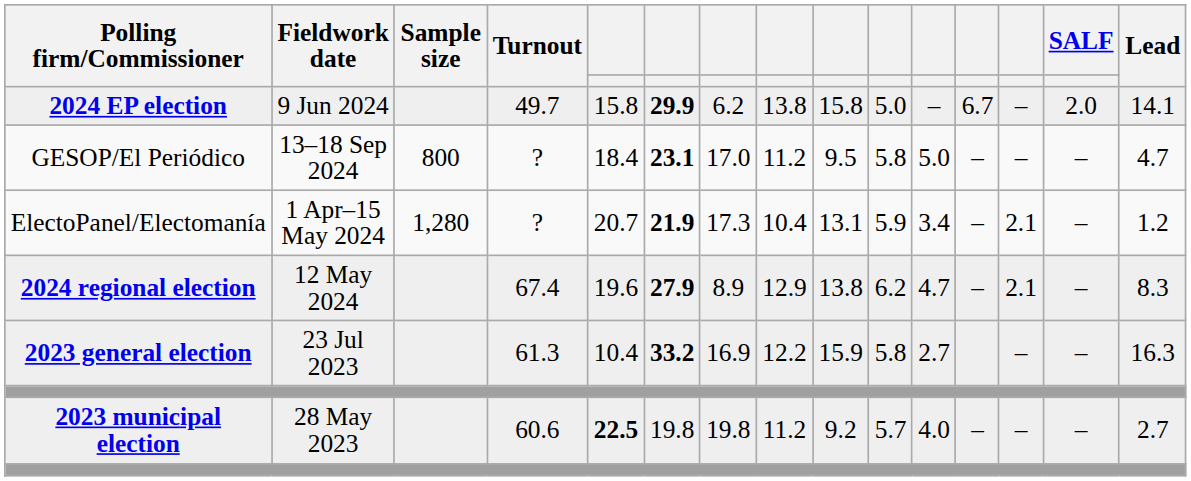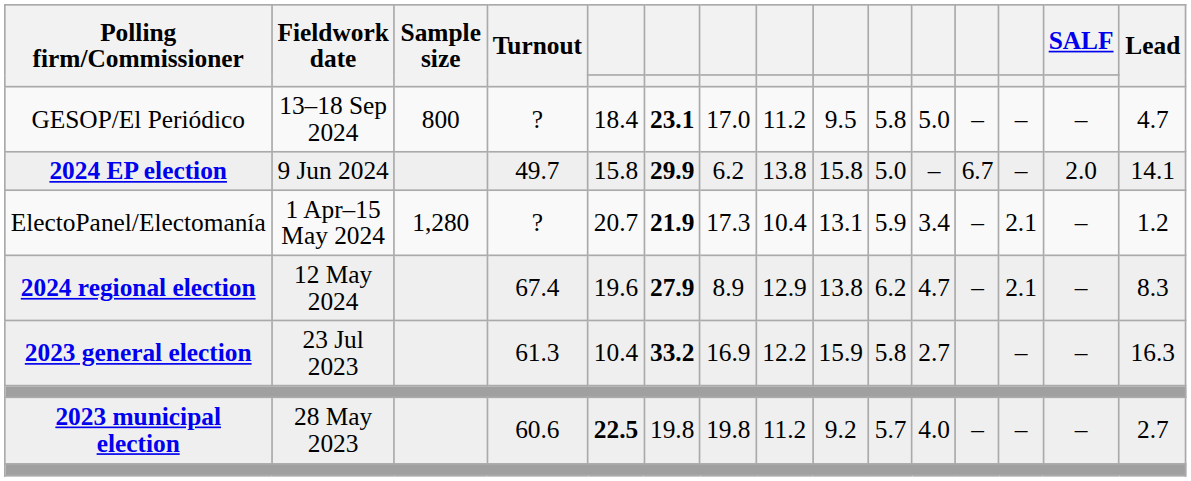rows swapped: GESOP/El Periódico <-> 2024 EP election
